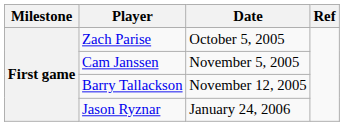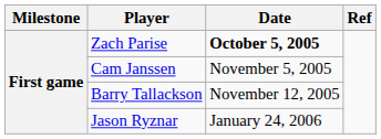Zach Parise | Date: normal -> bold
